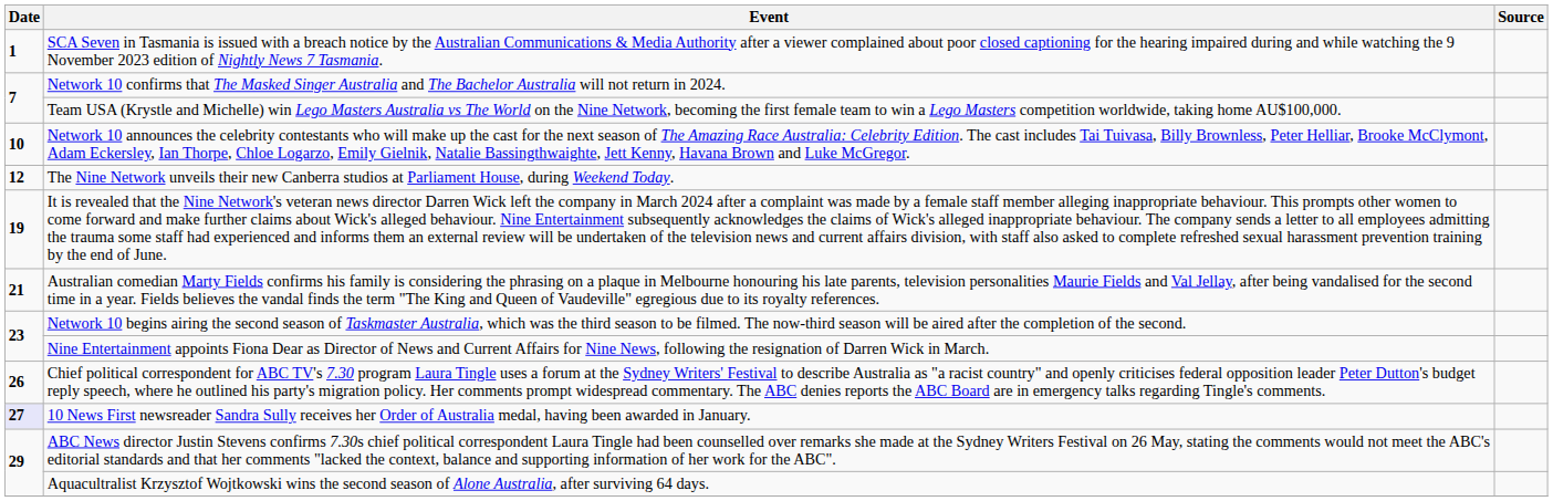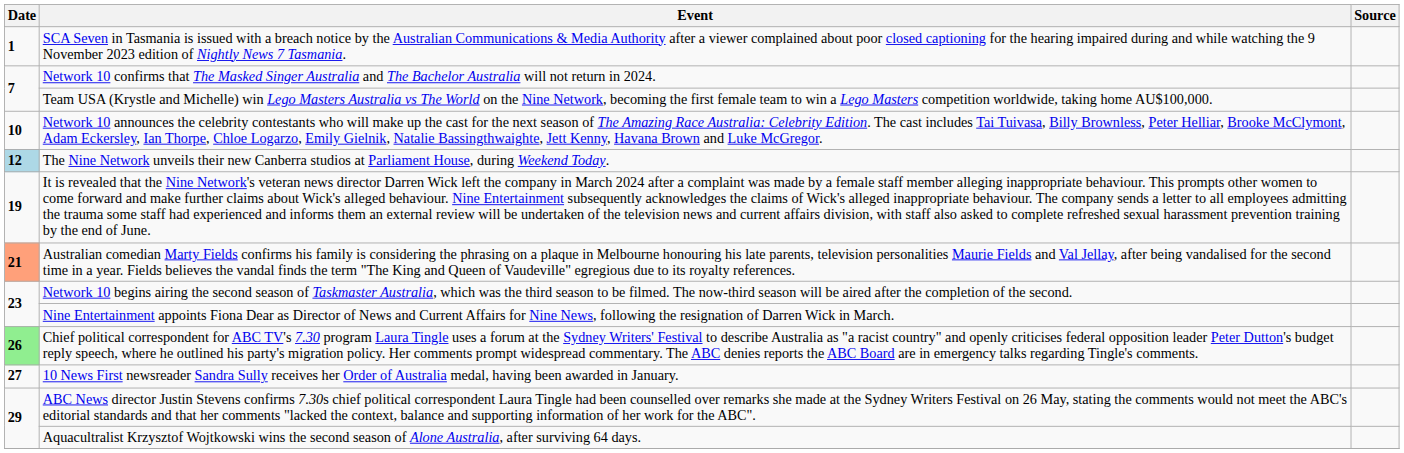row 6 | Date: no background -> lightblue background
row 8 | Date: no background -> lightsalmon background
row 11 | Date: no background -> lightgreen background
row 12 | Date: lavender background -> no background
